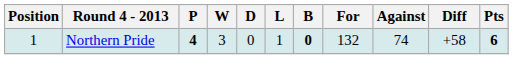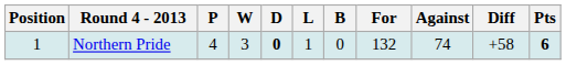Northern Pride | P: bold -> normal
Northern Pride | D: normal -> bold
Northern Pride | B: bold -> normal
